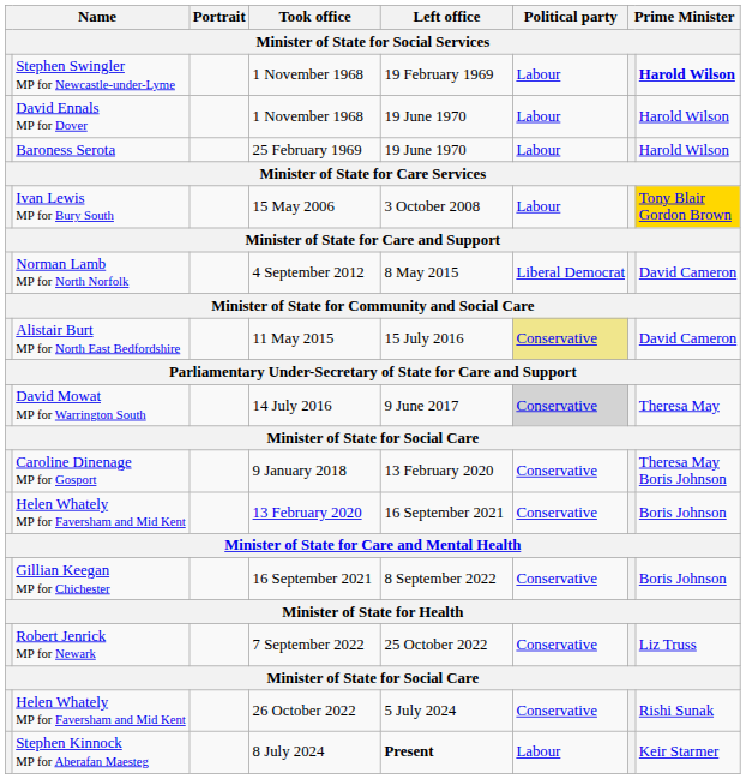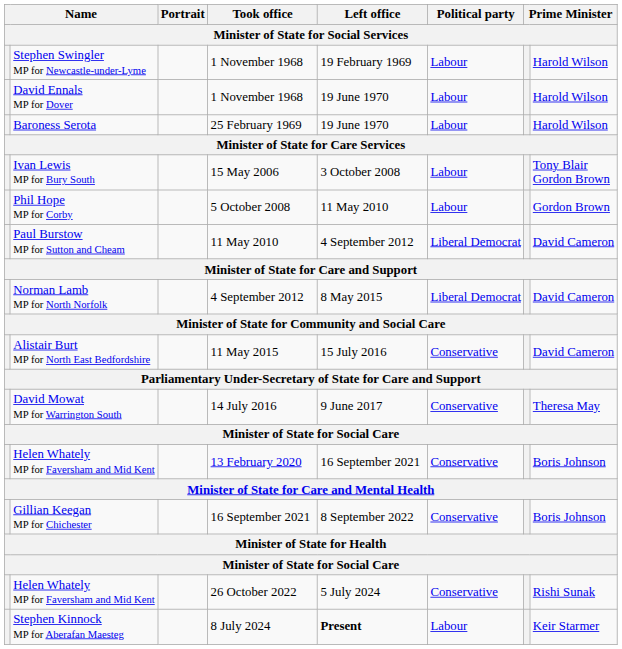Stephen Swingler MP for Newcastle-under-Lyme | column 8: bold -> normal
Ivan Lewis MP for Bury South | column 8: gold background -> no background
+ row: Phil Hope MP for Corby | 5 October 2008 | 11 May 2010 | Labour | Gordon Brown
+ row: Paul Burstow MP for Sutton and Cheam | 11 May 2010 | 4 September 2012 | Liberal Democrat | David Cameron
Alistair Burt MP for North East Bedfordshire | Political party: khaki background -> no background
David Mowat MP for Warrington South | Political party: lightgrey background -> no background
- row: Caroline Dinenage MP for Gosport | 9 January 2018 | 13 February 2020 | Conservative | Theresa May Boris Johnson
- row: Robert Jenrick MP for Newark | 7 September 2022 | 25 October 2022 | Conservative | Liz Truss
